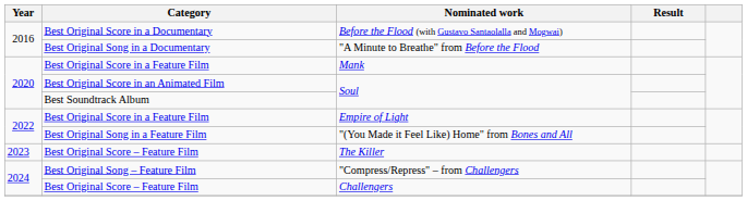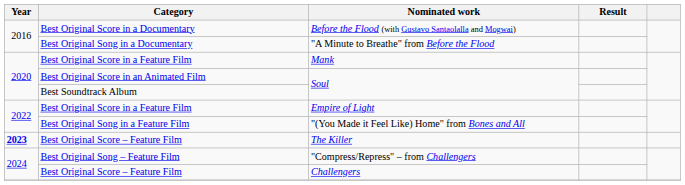The Killer | Year: normal -> bold
